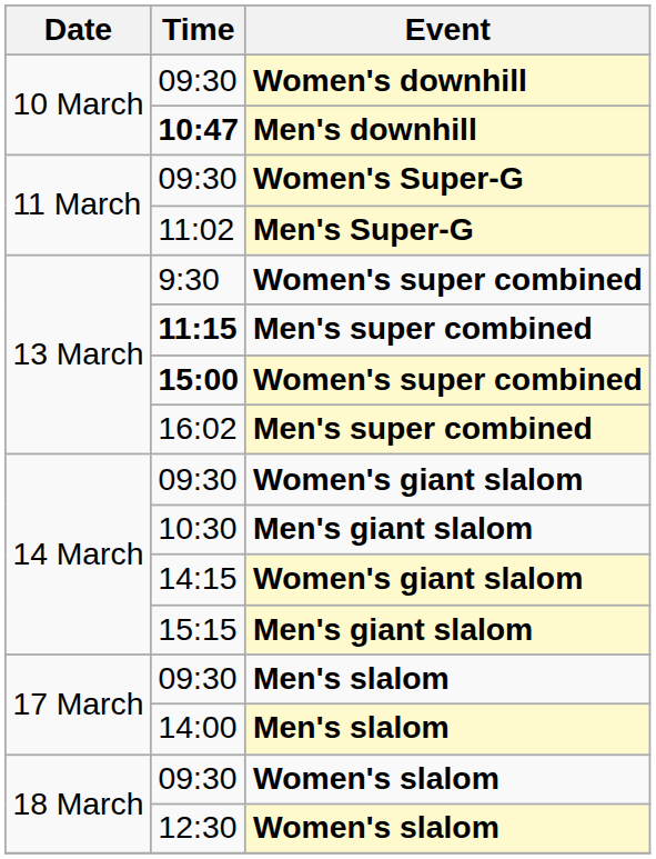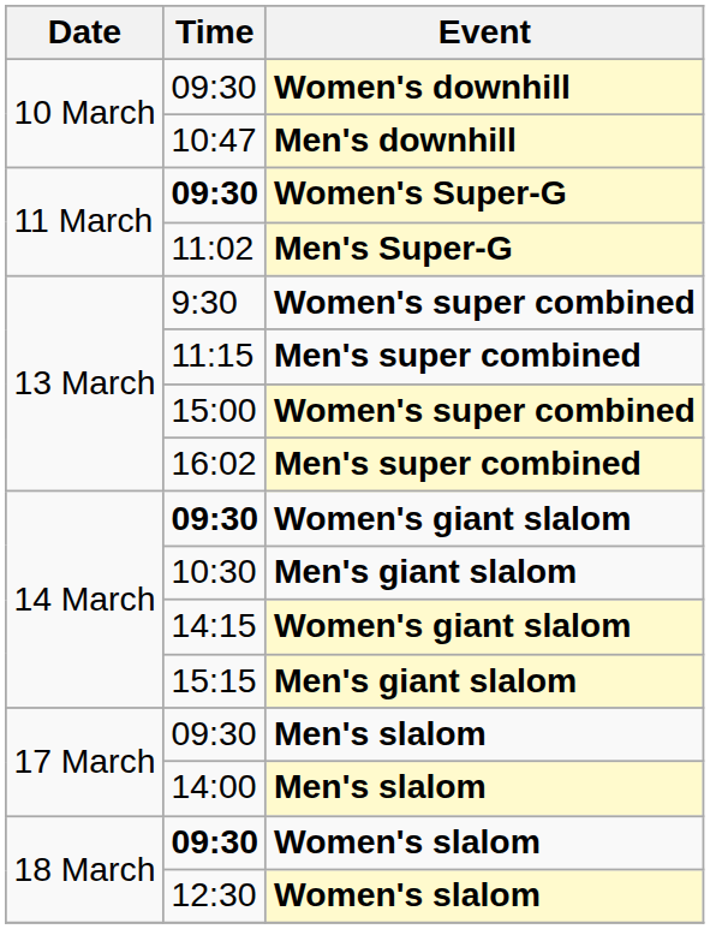10:47 | Time: bold -> normal
09:30 / Women's Super-G | Time: normal -> bold
11:15 | Time: bold -> normal
15:00 | Time: bold -> normal
09:30 / Women's giant slalom | Time: normal -> bold
09:30 / Women's slalom | Time: normal -> bold
